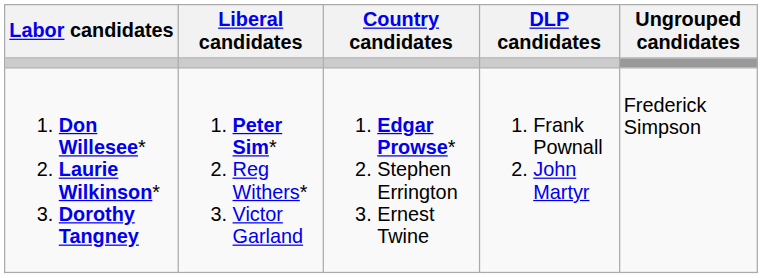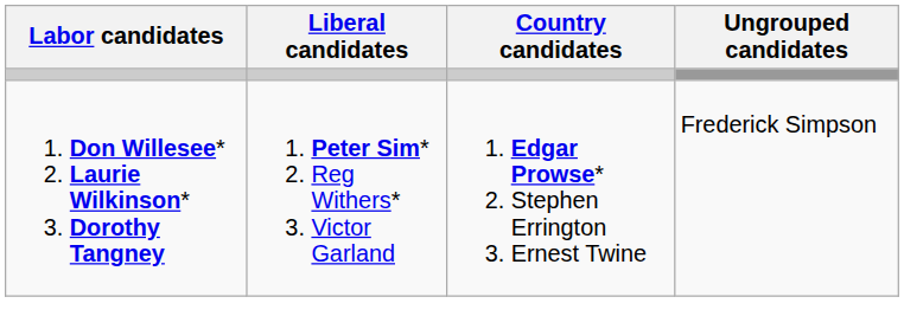- column: DLP candidates | Frank Pownall John Martyr
